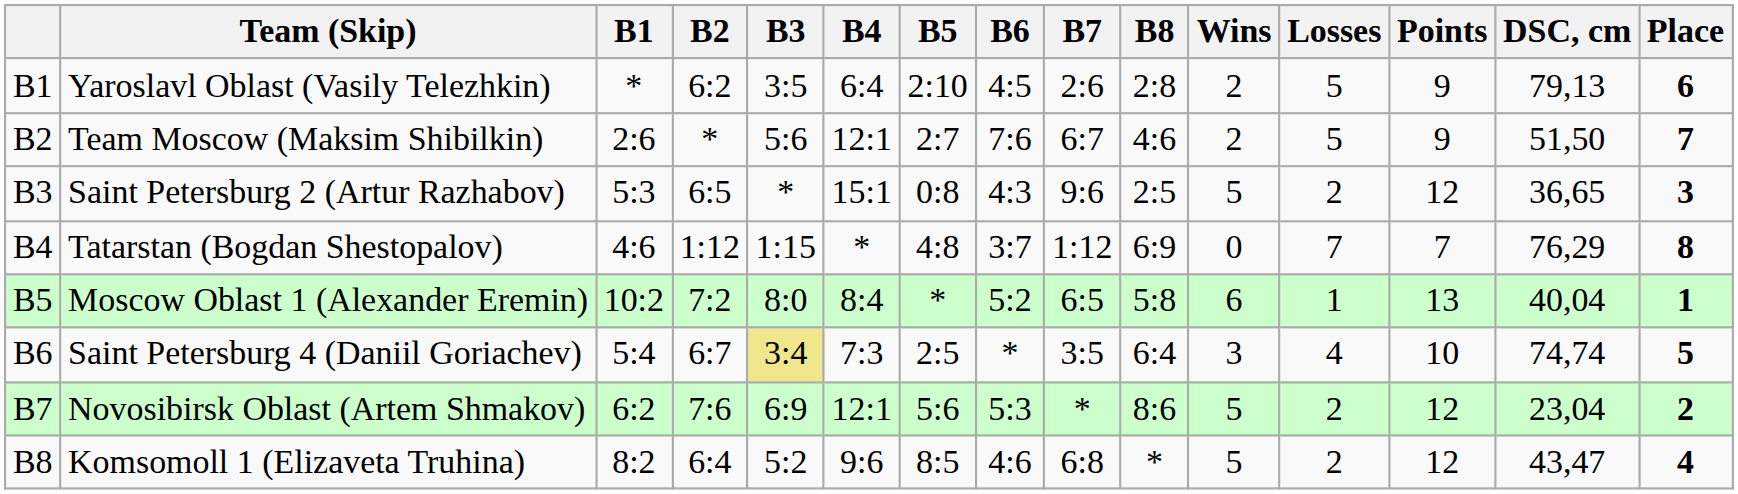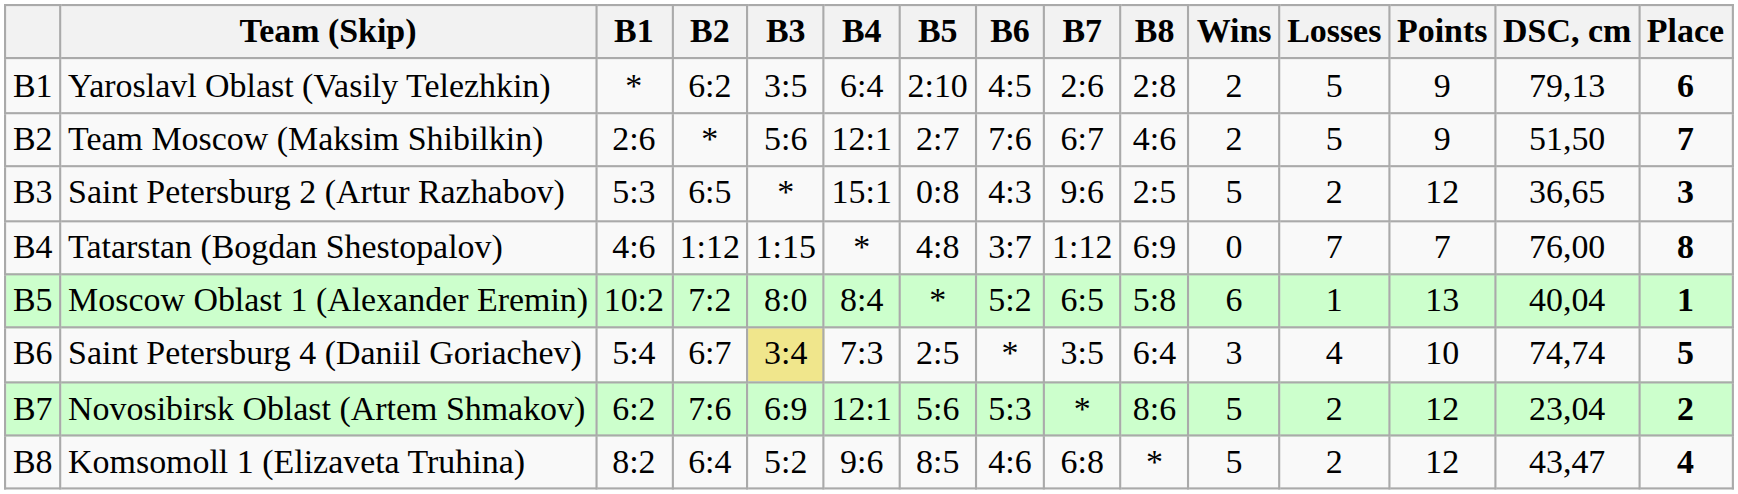Tatarstan (Bogdan Shestopalov) | DSC, cm: 76,29 -> 76,00
